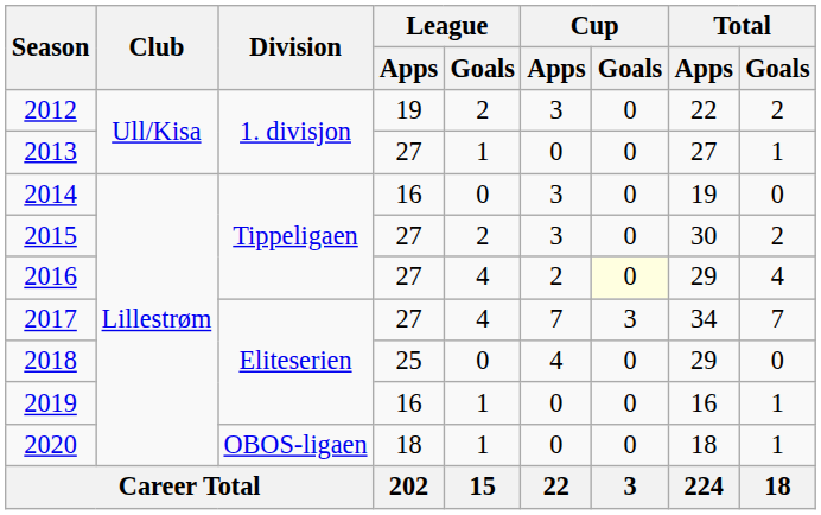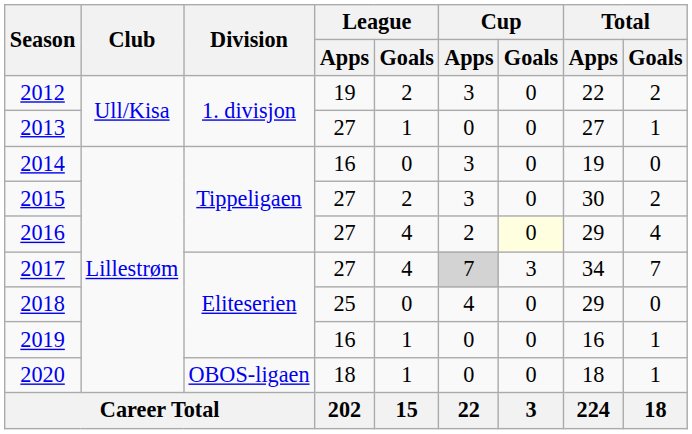2017 | Cup / Apps: no background -> lightgrey background
